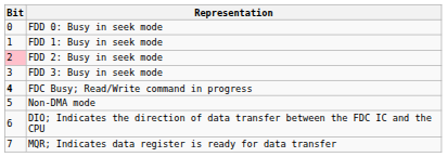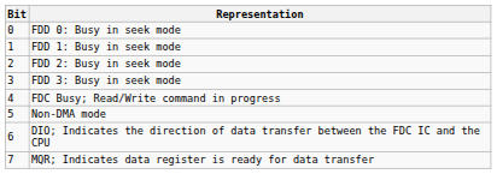FDD 2: Busy in seek mode | Bit: pink background -> no background
FDC Busy; Read/Write command in progress | Bit: bold -> normal
